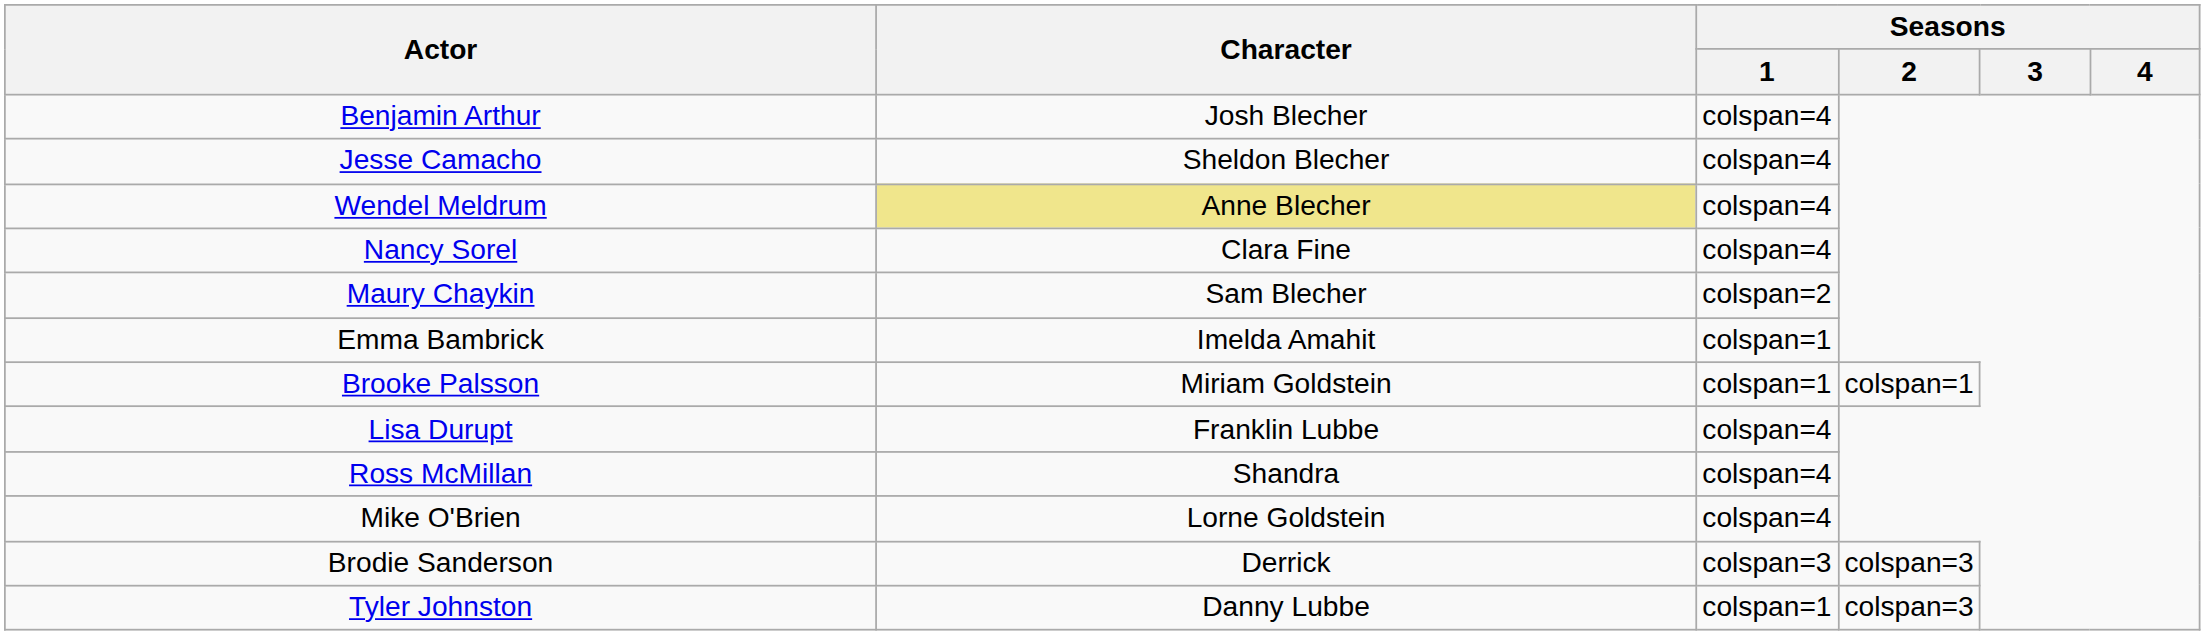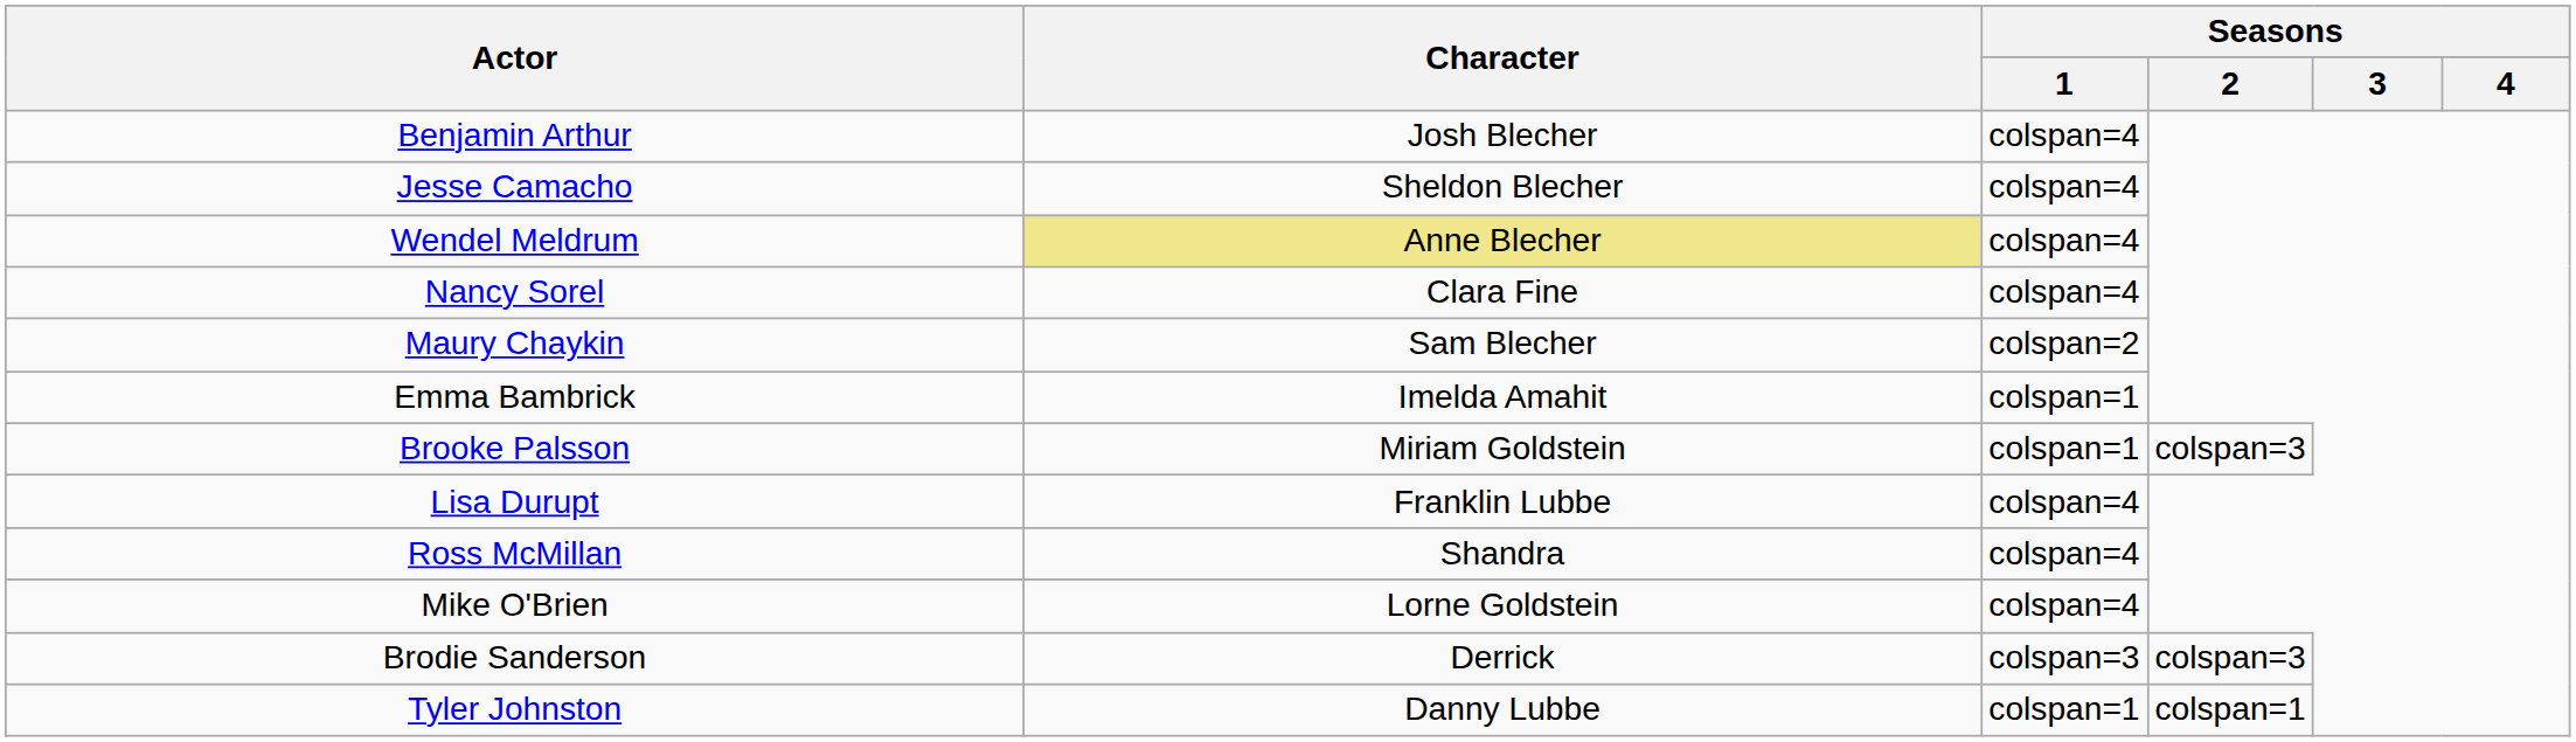Brooke Palsson | Seasons / 2: colspan=1 -> colspan=3
Tyler Johnston | Seasons / 2: colspan=3 -> colspan=1
